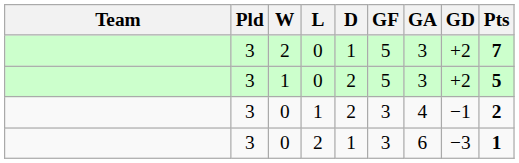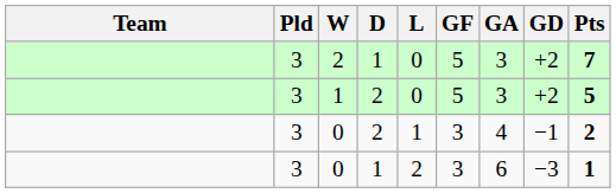columns swapped: D <-> L
